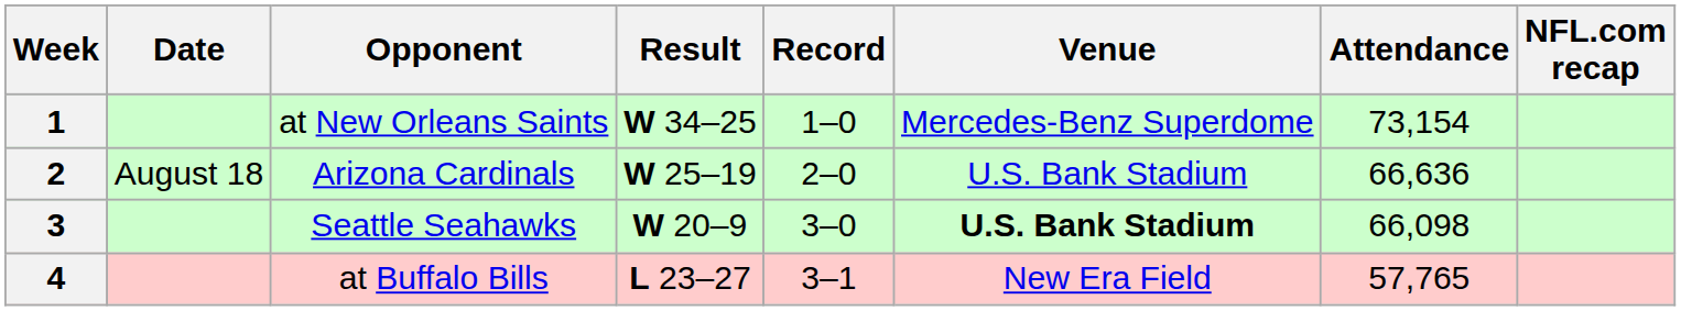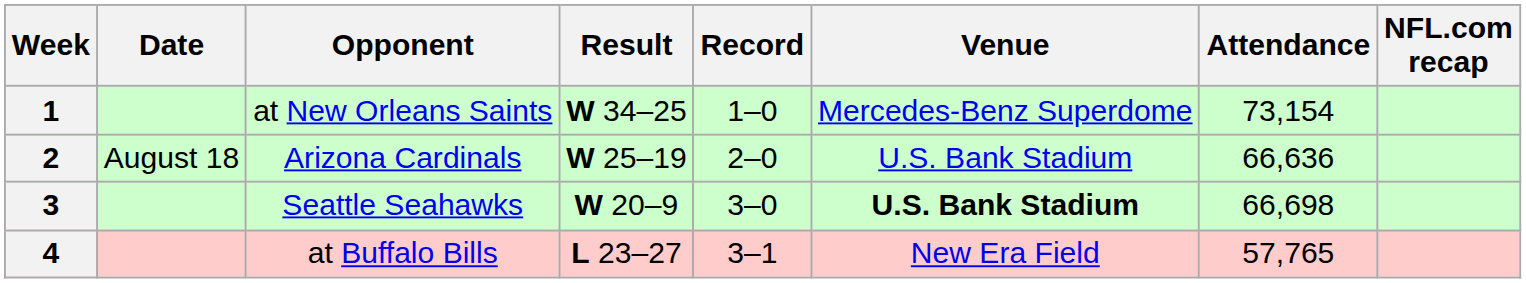3 | Attendance: 66,098 -> 66,698
